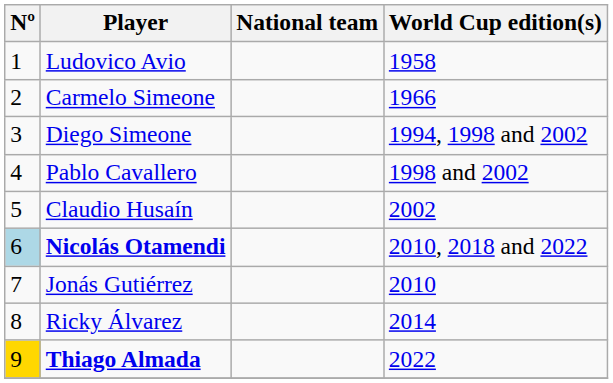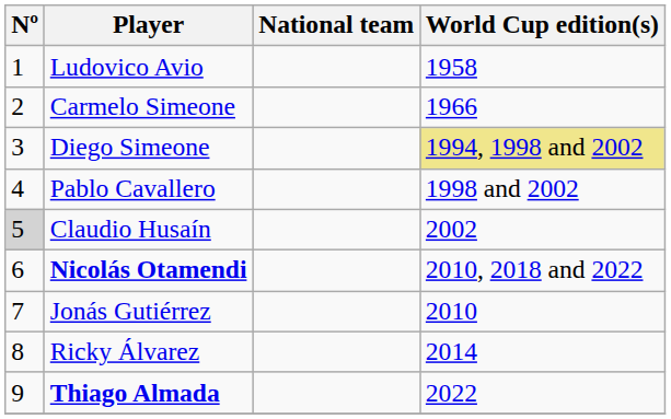Diego Simeone | World Cup edition(s): no background -> khaki background
Claudio Husaín | Nº: no background -> lightgrey background
Nicolás Otamendi | Nº: lightblue background -> no background
Thiago Almada | Nº: gold background -> no background
